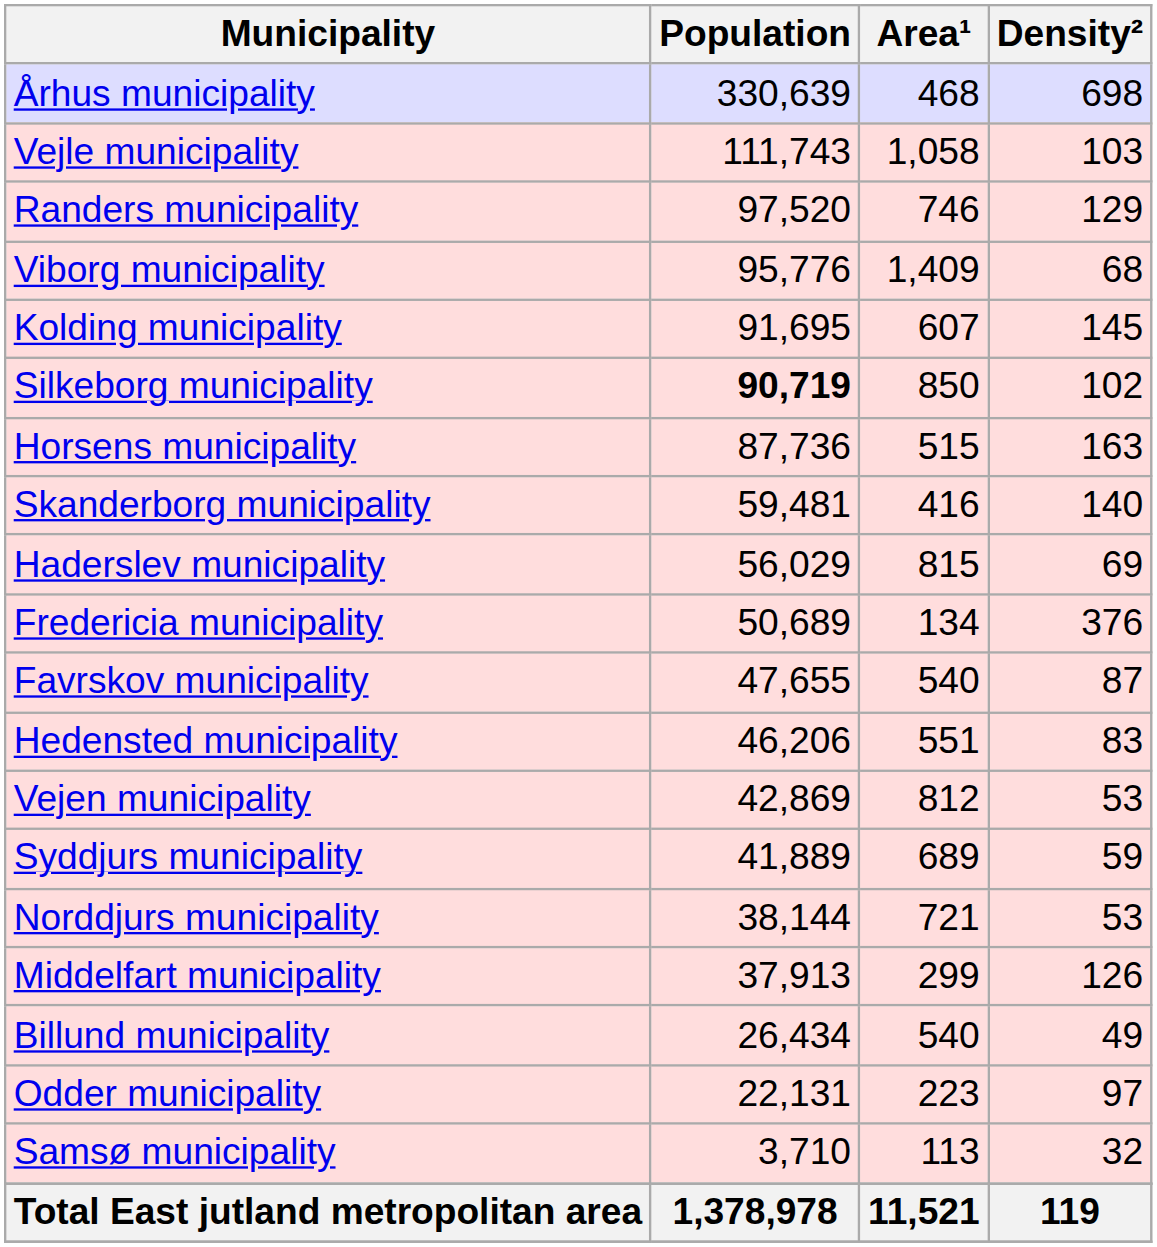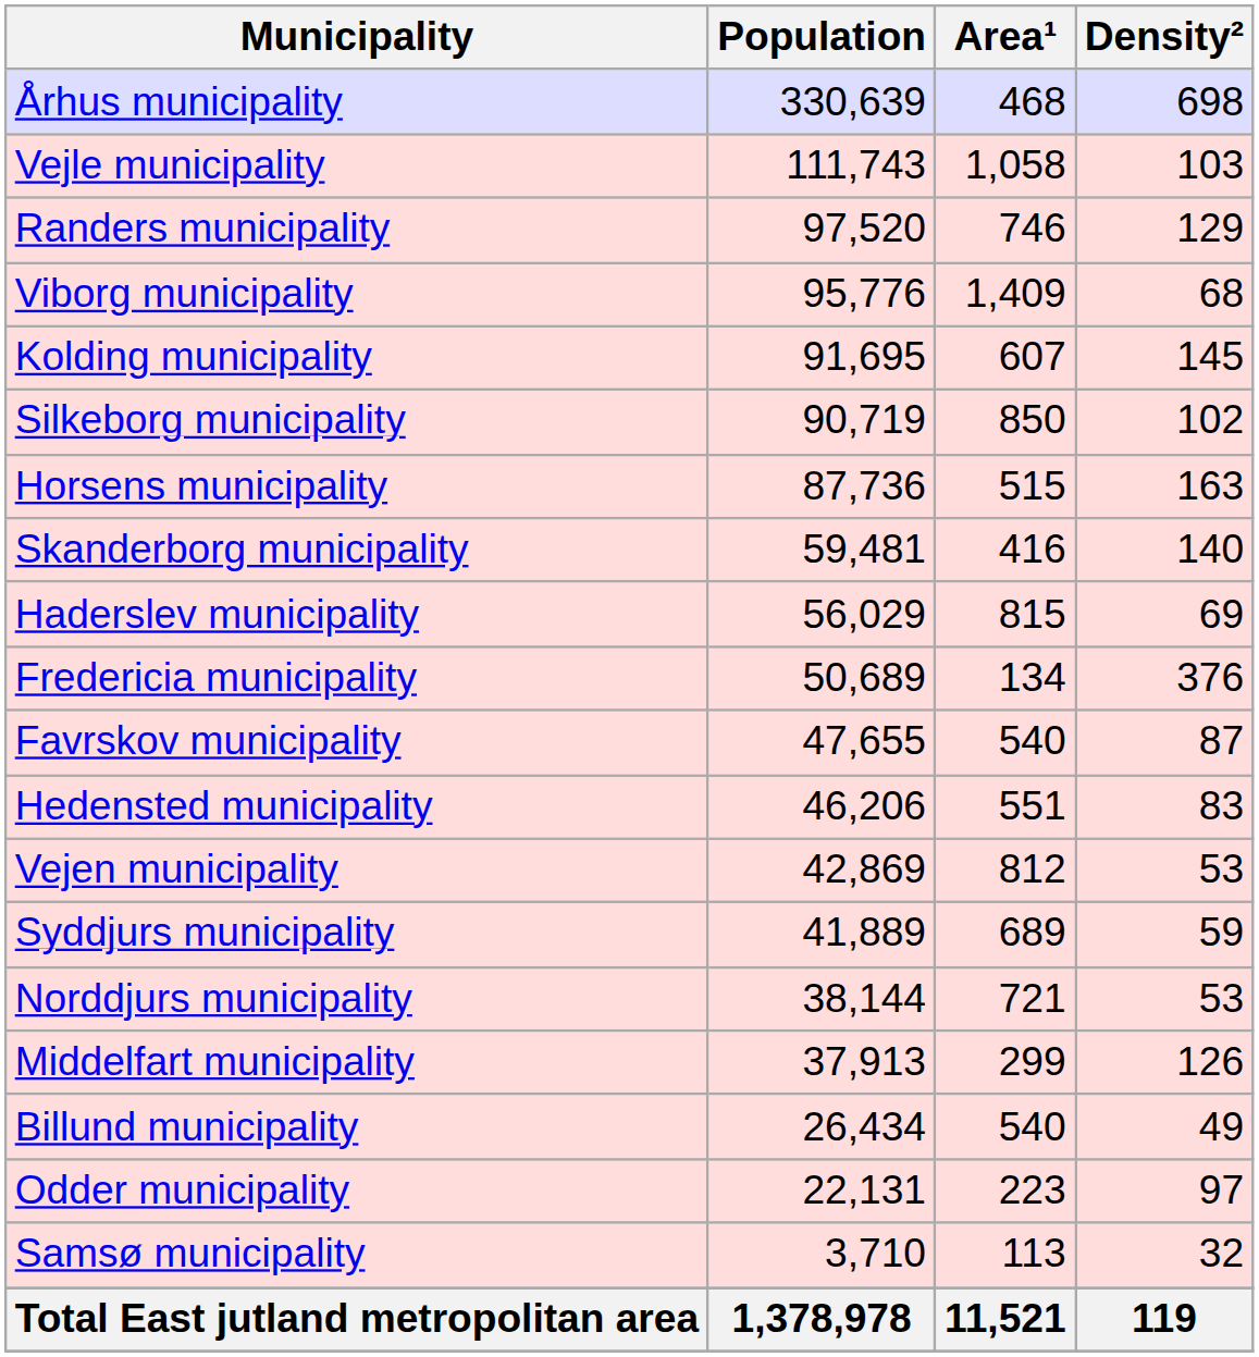Silkeborg municipality | Population: bold -> normal
